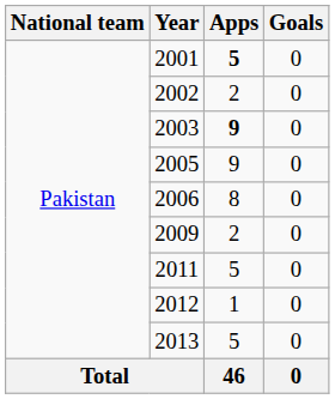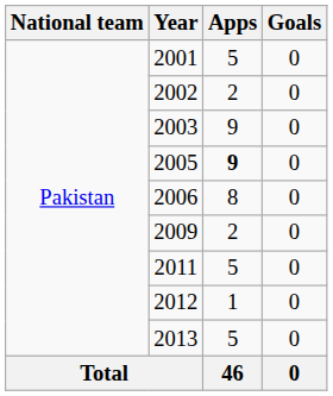2001 | Apps: bold -> normal
2003 | Apps: bold -> normal
2005 | Apps: normal -> bold
